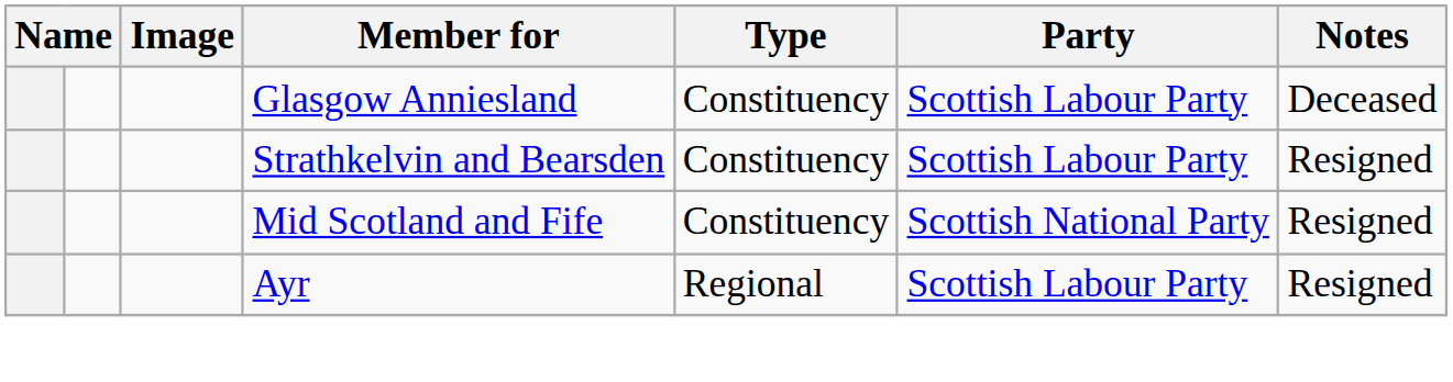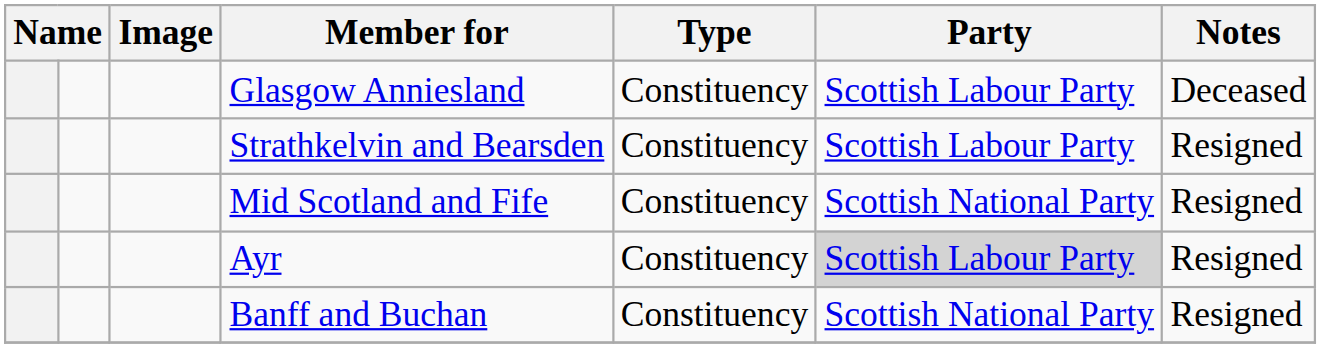Ayr | Type: Regional -> Constituency
Ayr | Party: no background -> lightgrey background
+ row: Banff and Buchan | Constituency | Scottish National Party | Resigned
